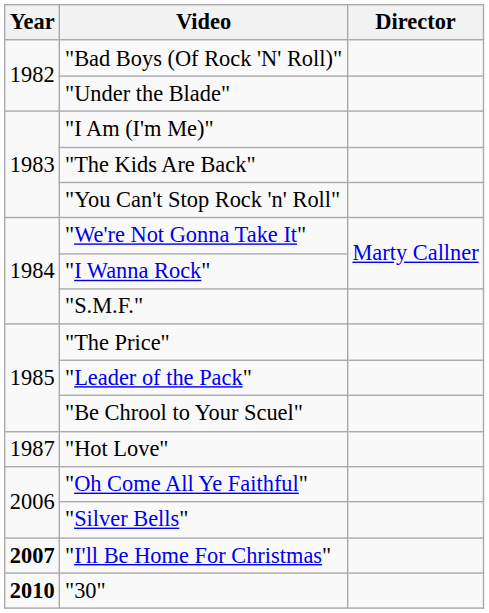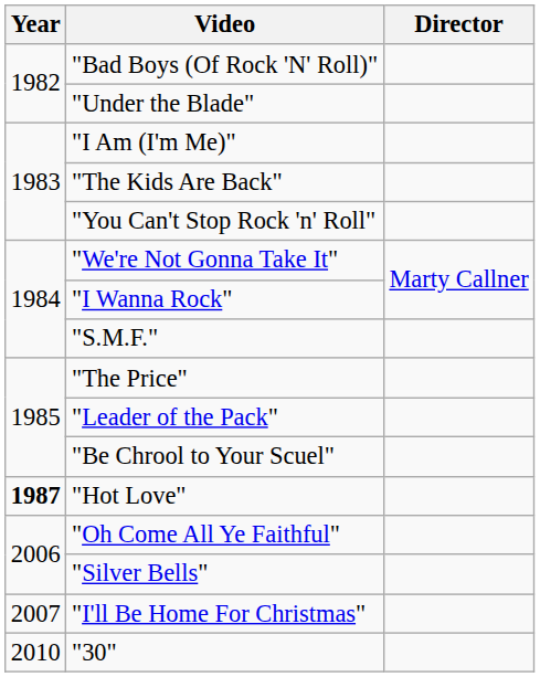"Hot Love" | Year: normal -> bold
"I'll Be Home For Christmas" | Year: bold -> normal
"30" | Year: bold -> normal
